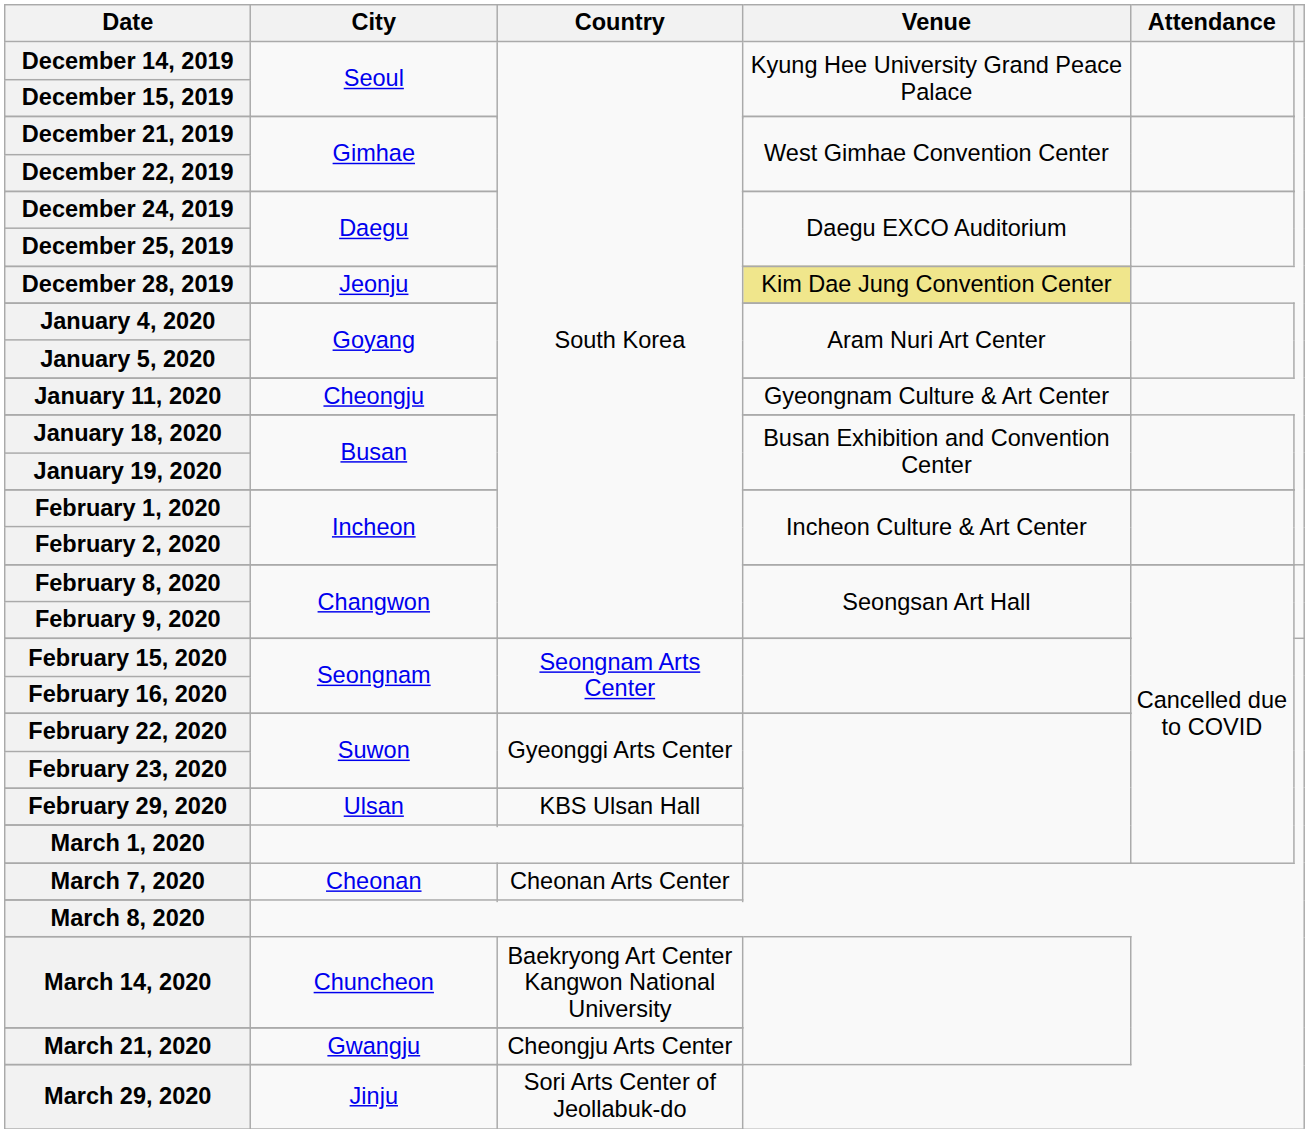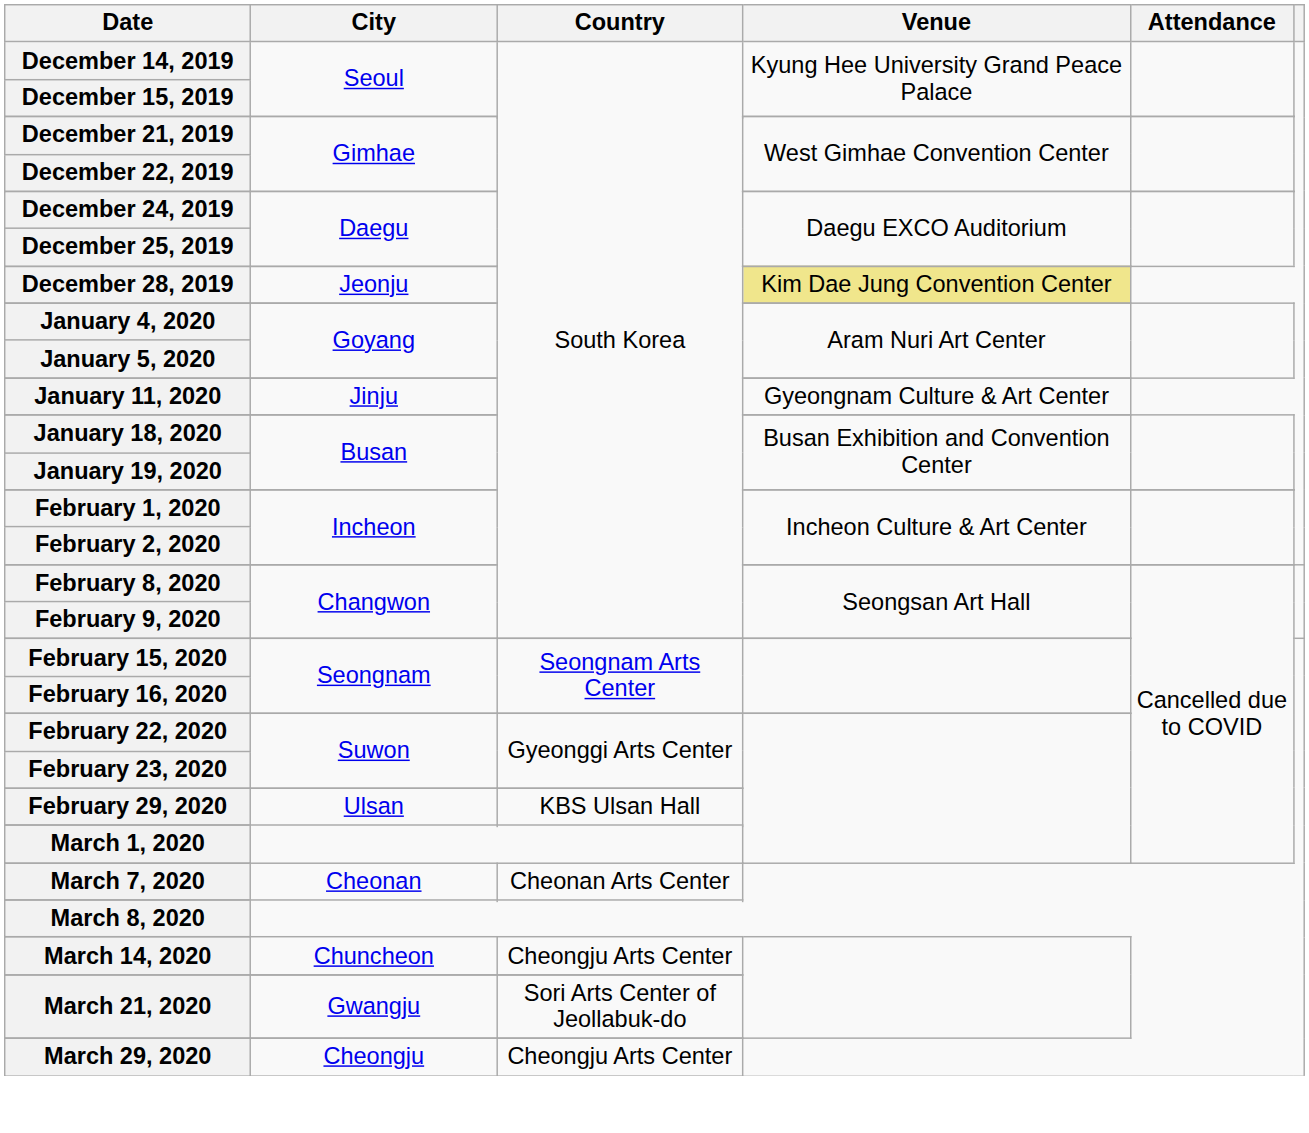January 11, 2020 | City: Cheongju -> Jinju
March 14, 2020 | Country: Baekryong Art Center Kangwon National University -> Cheongju Arts Center
March 21, 2020 | Country: Cheongju Arts Center -> Sori Arts Center of Jeollabuk-do
March 29, 2020 | City: Jinju -> Cheongju
March 29, 2020 | Country: Sori Arts Center of Jeollabuk-do -> Cheongju Arts Center
